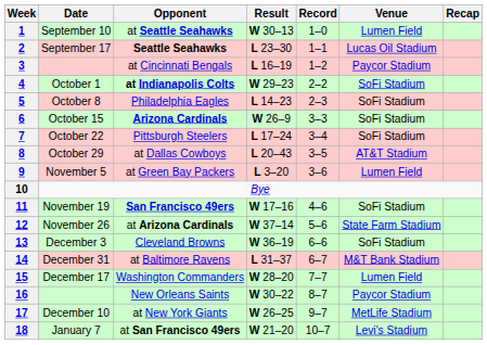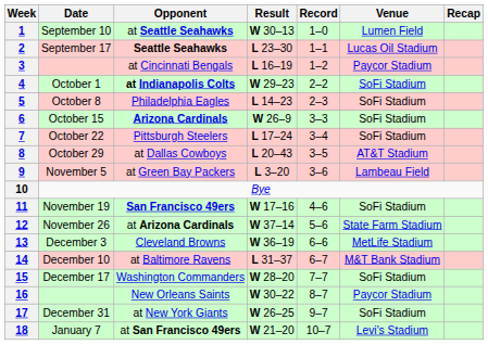9 | Venue: Lumen Field -> Lambeau Field
13 | Venue: SoFi Stadium -> MetLife Stadium
14 | Date: December 31 -> December 10
15 | Venue: Lumen Field -> SoFi Stadium
17 | Date: December 10 -> December 31
17 | Venue: MetLife Stadium -> SoFi Stadium
